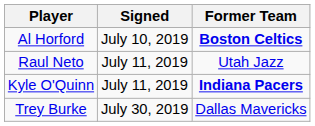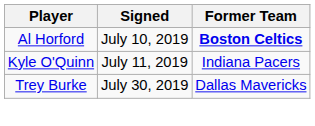- row: Raul Neto | July 11, 2019 | Utah Jazz
Kyle O'Quinn | Former Team: bold -> normal
